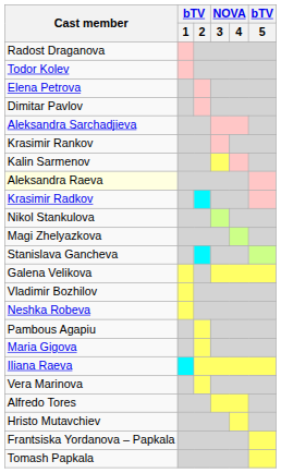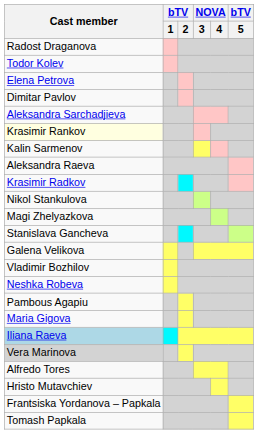Krasimir Rankov | Cast member: no background -> lightyellow background
Aleksandra Raeva | Cast member: lightyellow background -> no background
Iliana Raeva | Cast member: no background -> lightblue background
Vera Marinova | Cast member: no background -> lightgrey background
